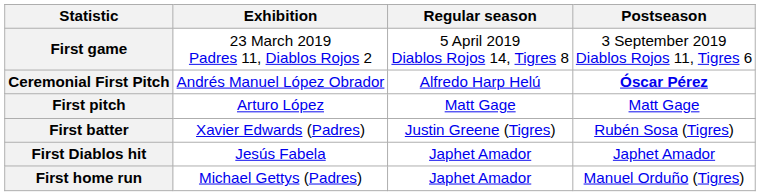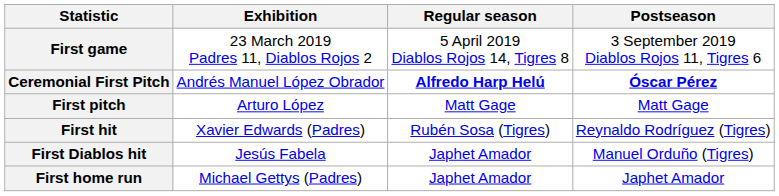Ceremonial First Pitch | Regular season: normal -> bold
- row: First batter | Xavier Edwards (Padres) | Justin Greene (Tigres) | Rubén Sosa (Tigres)
+ row: First hit | Xavier Edwards (Padres) | Rubén Sosa (Tigres) | Reynaldo Rodríguez (Tigres)
First Diablos hit | Postseason: Japhet Amador -> Manuel Orduño (Tigres)
First home run | Postseason: Manuel Orduño (Tigres) -> Japhet Amador
